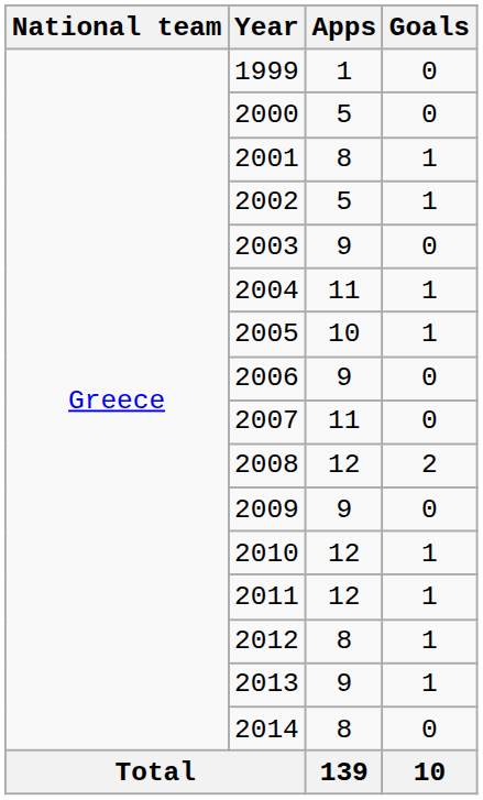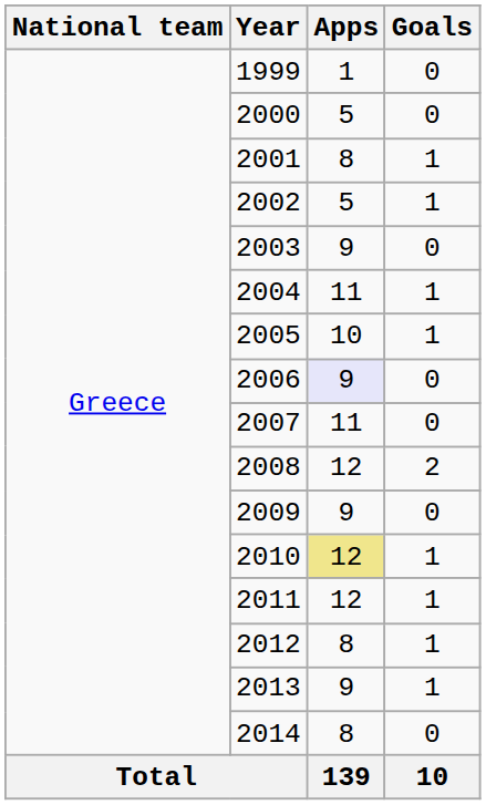2006 | Apps: no background -> lavender background
2010 | Apps: no background -> khaki background
